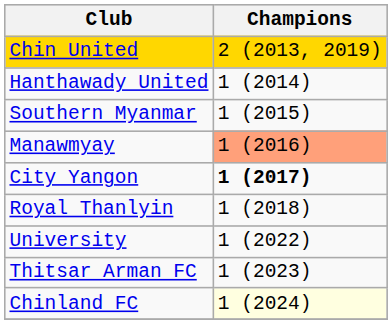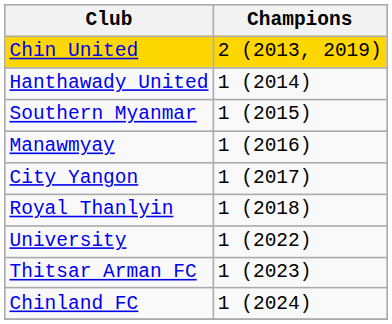Manawmyay | Champions: lightsalmon background -> no background
City Yangon | Champions: bold -> normal
Chinland FC | Champions: lightyellow background -> no background
